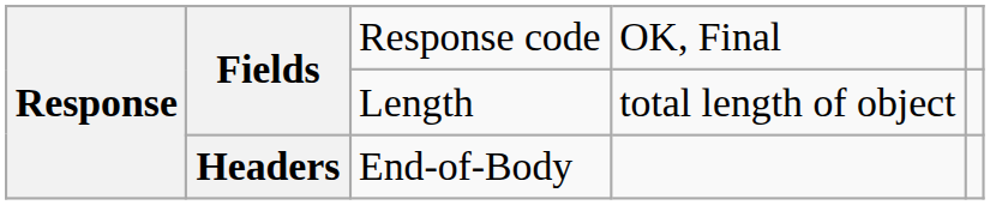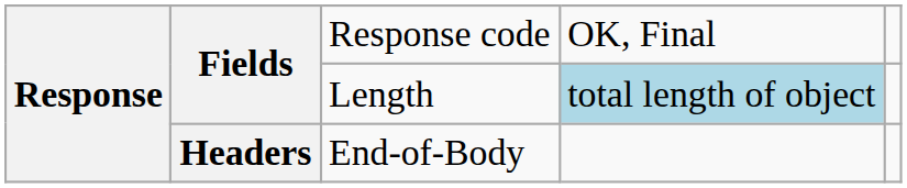Fields / Length | column 4: no background -> lightblue background
